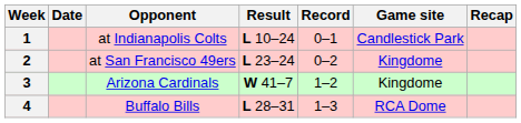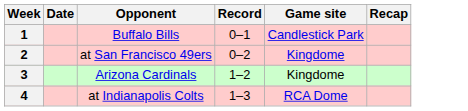- column: Result | L 10–24 | L 23–24 | W 41–7 | L 28–31
1 | Opponent: at Indianapolis Colts -> Buffalo Bills
4 | Opponent: Buffalo Bills -> at Indianapolis Colts
